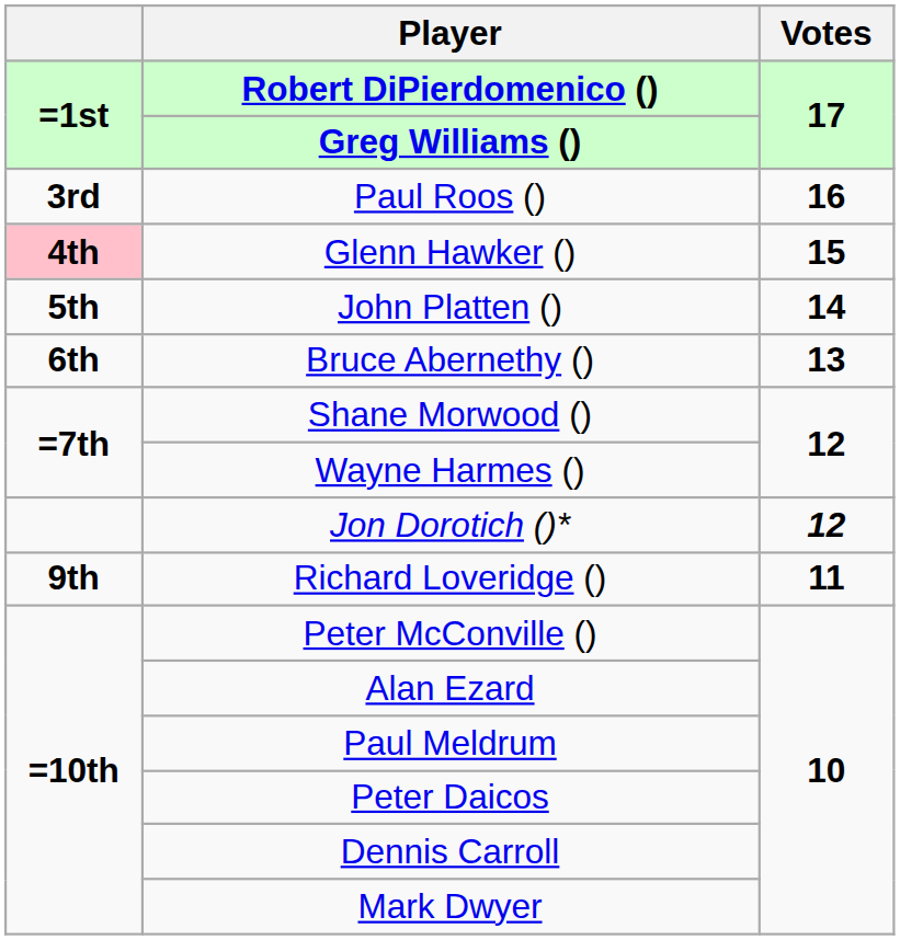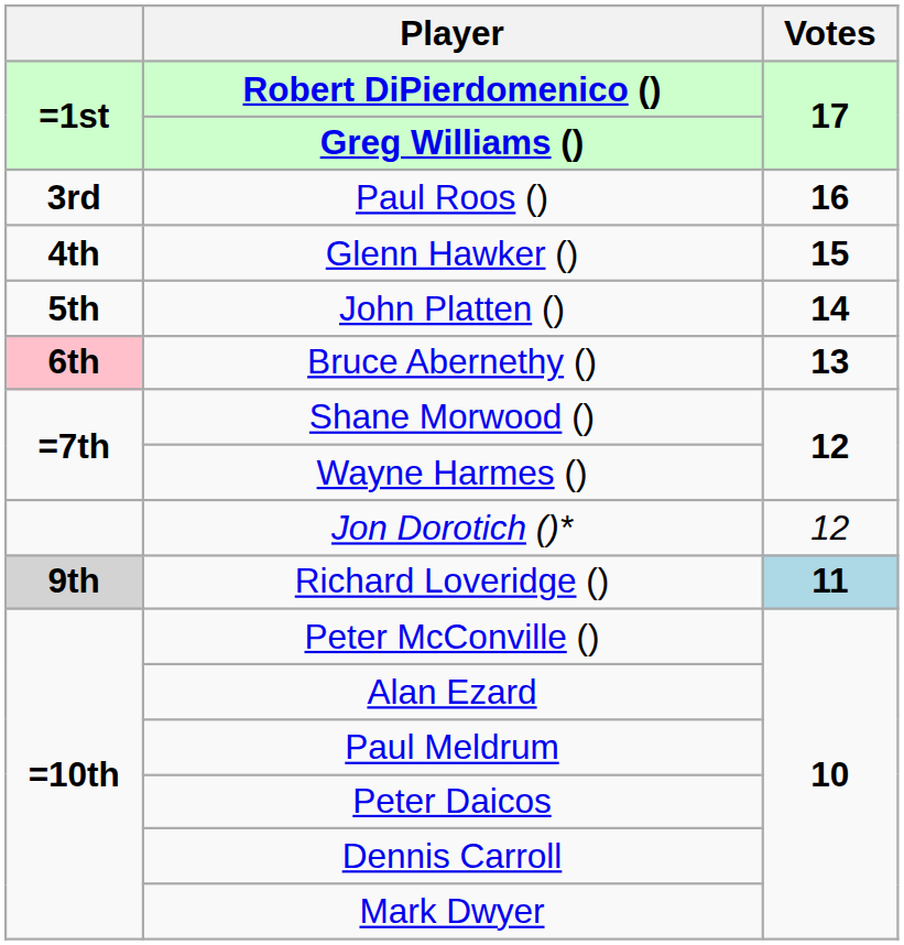Glenn Hawker () | column 1: pink background -> no background
Bruce Abernethy () | column 1: no background -> pink background
Jon Dorotich ()* | Votes: bold -> normal
Richard Loveridge () | column 1: no background -> lightgrey background
Richard Loveridge () | Votes: no background -> lightblue background
